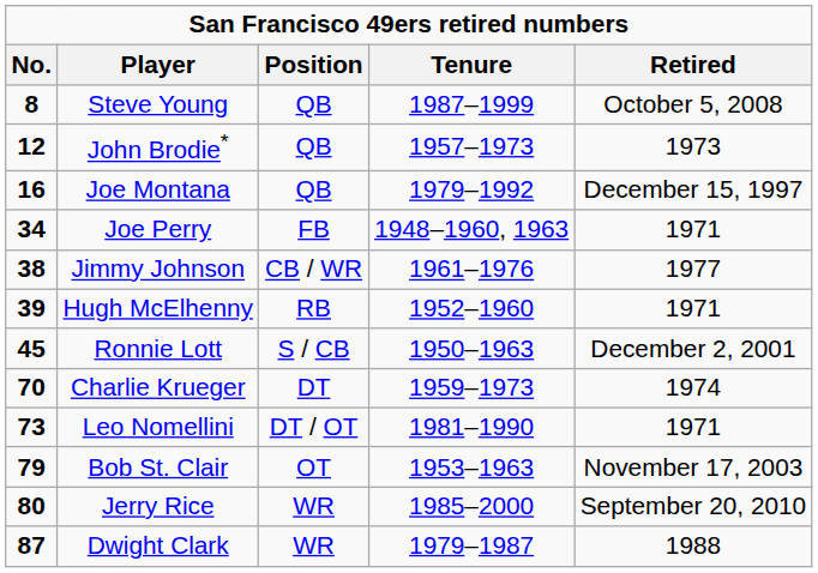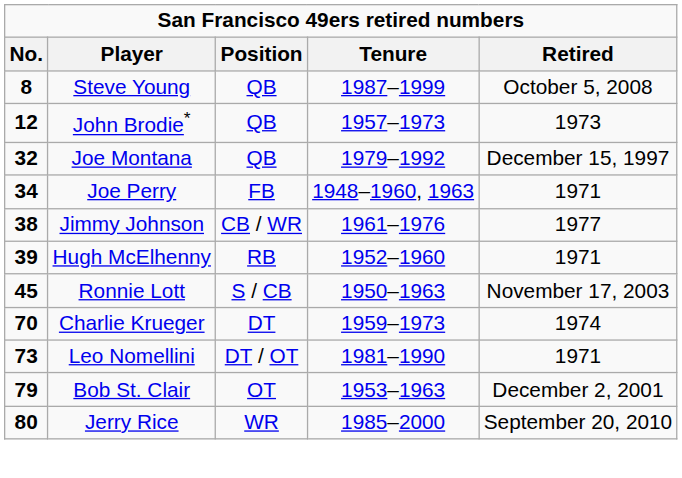Joe Montana | No.: 16 -> 32
Ronnie Lott | Retired: December 2, 2001 -> November 17, 2003
Bob St. Clair | Retired: November 17, 2003 -> December 2, 2001
- row: 87 | Dwight Clark | WR | 1979–1987 | 1988
